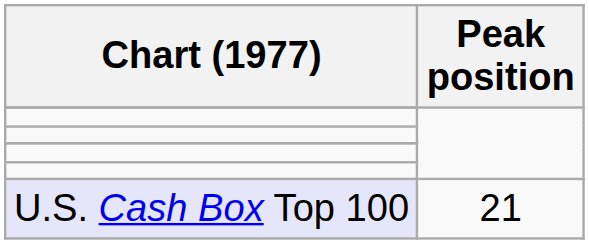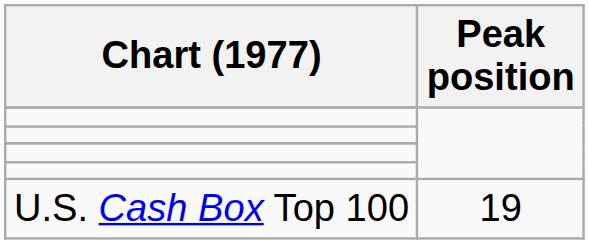row 6 | Chart (1977): lavender background -> no background
row 6 | Peak position: 21 -> 19
